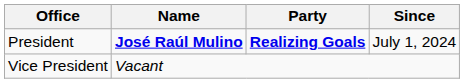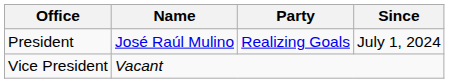President | Name: bold -> normal
President | Party: bold -> normal
